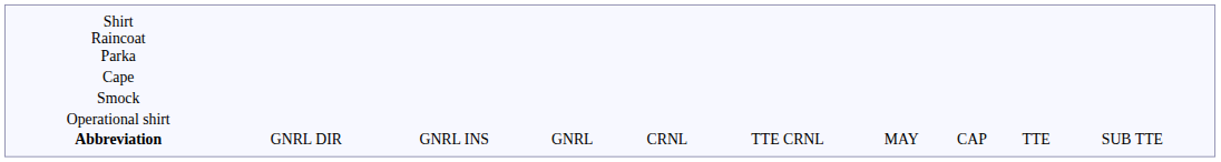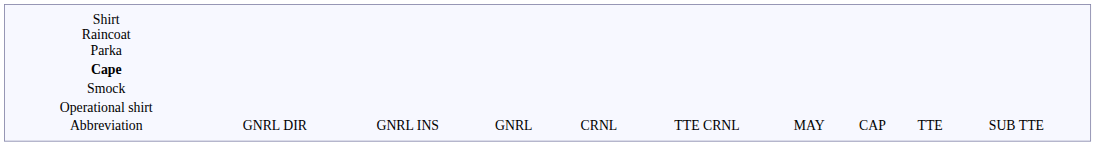Cape | column 1: normal -> bold
Abbreviation | column 1: bold -> normal
